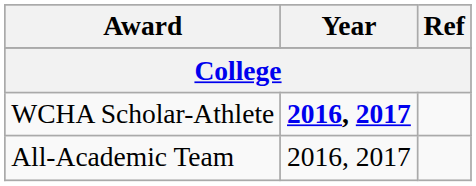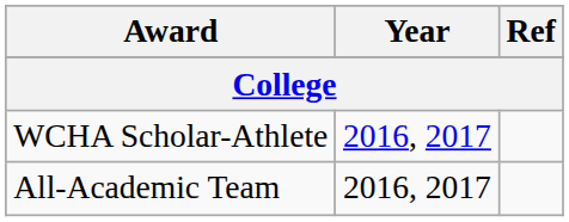WCHA Scholar-Athlete | Year: bold -> normal
